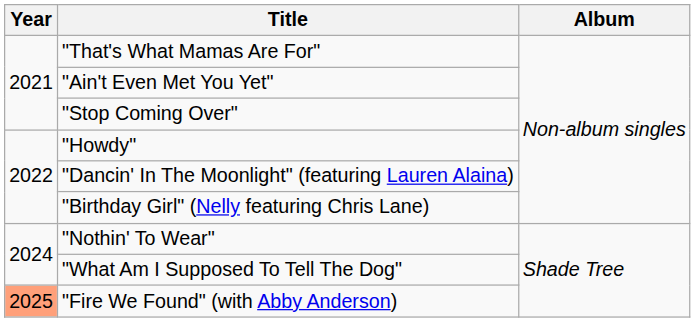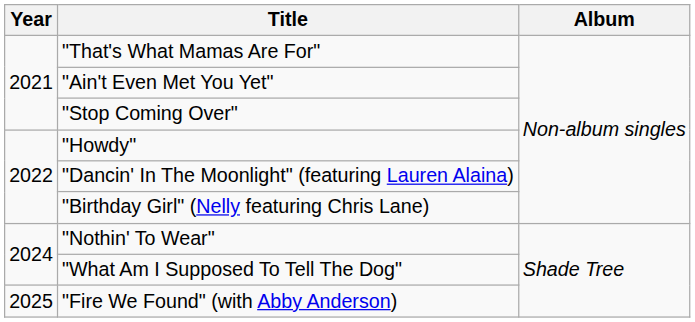"Fire We Found" (with Abby Anderson) | Year: lightsalmon background -> no background
